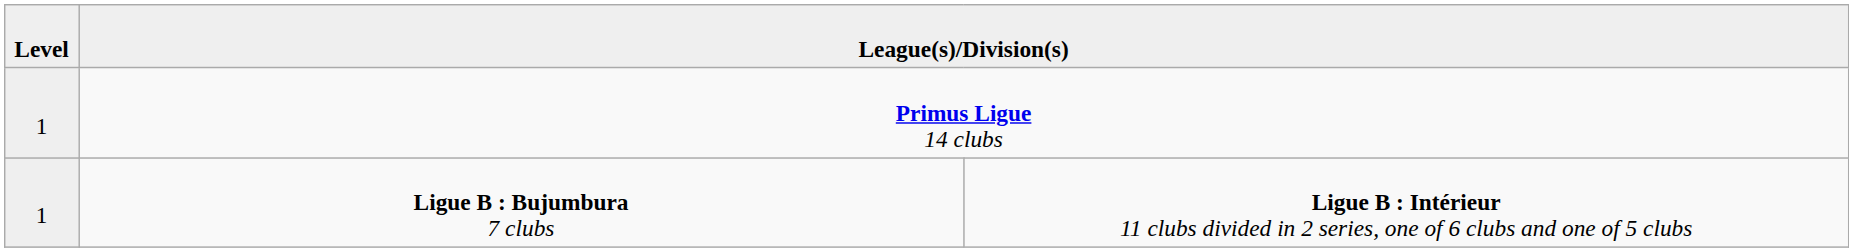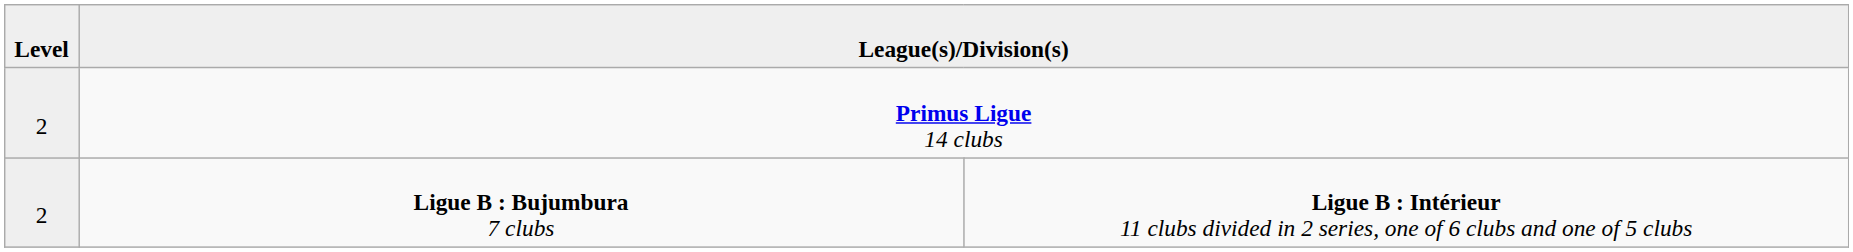Primus Ligue 14 clubs | column 1: 1 -> 2
Ligue B : Bujumbura 7 clubs | column 1: 1 -> 2
